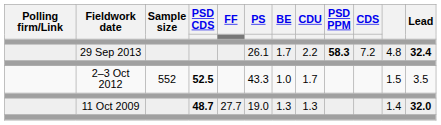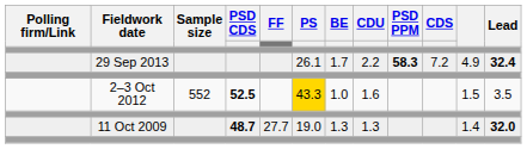29 Sep 2013 | column 11: 4.8 -> 4.9
2–3 Oct 2012 | PS: no background -> gold background
2–3 Oct 2012 | CDU: 1.7 -> 1.6
